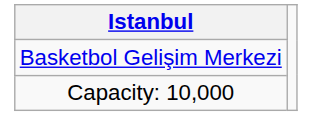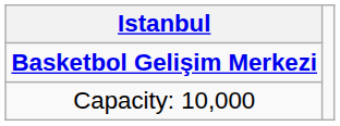Basketbol Gelişim Merkezi | Istanbul: normal -> bold
